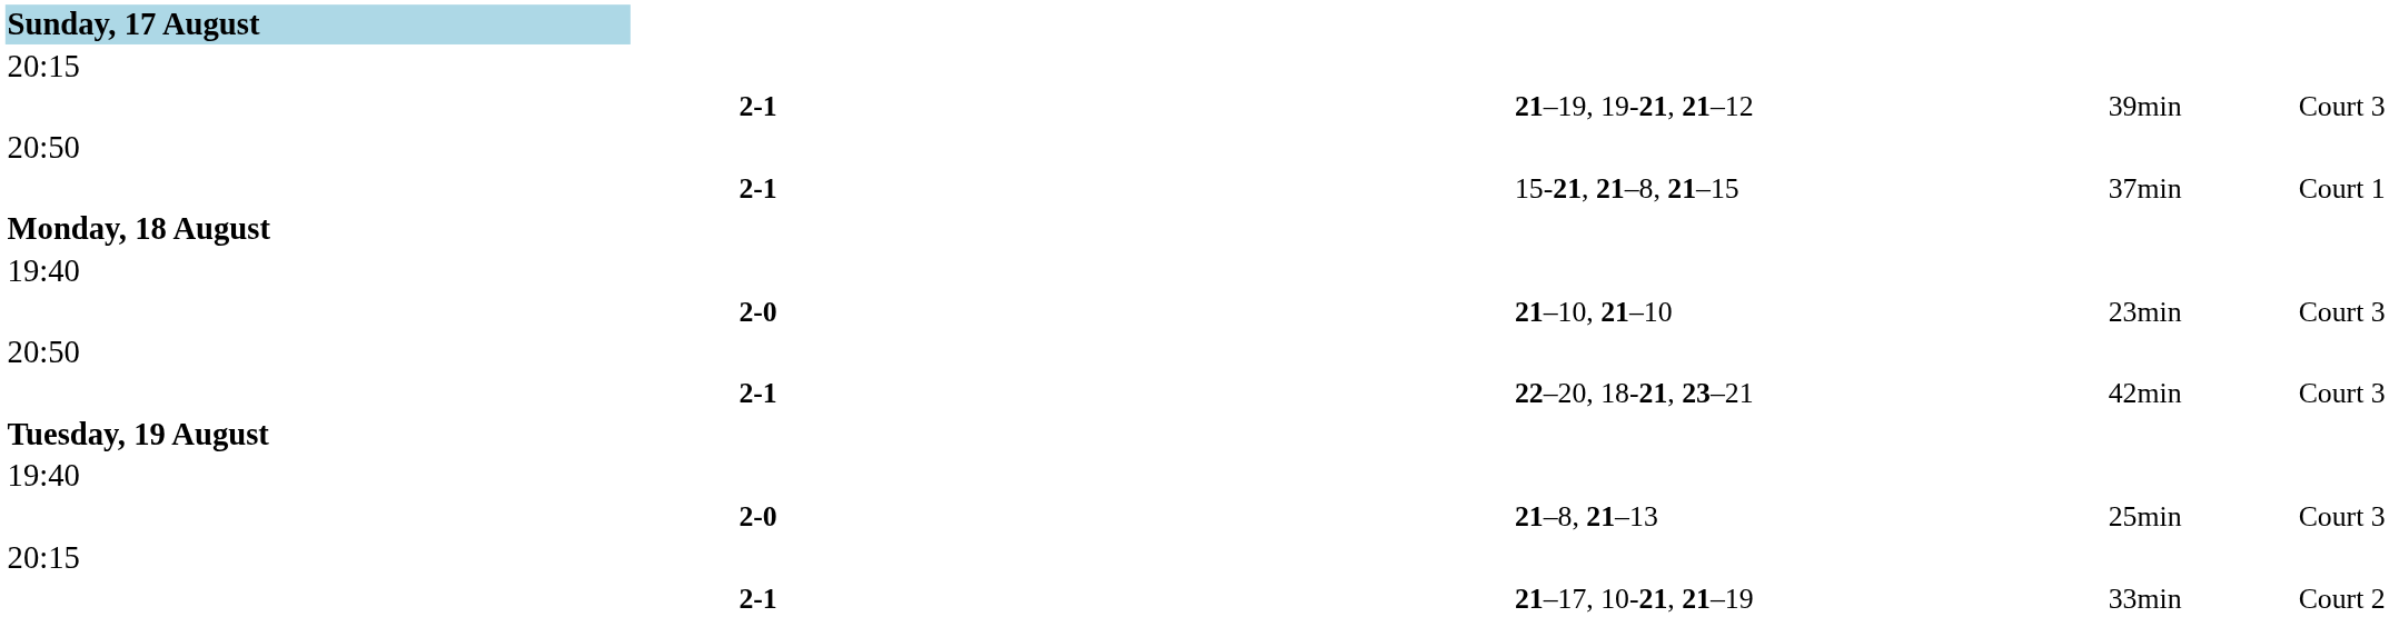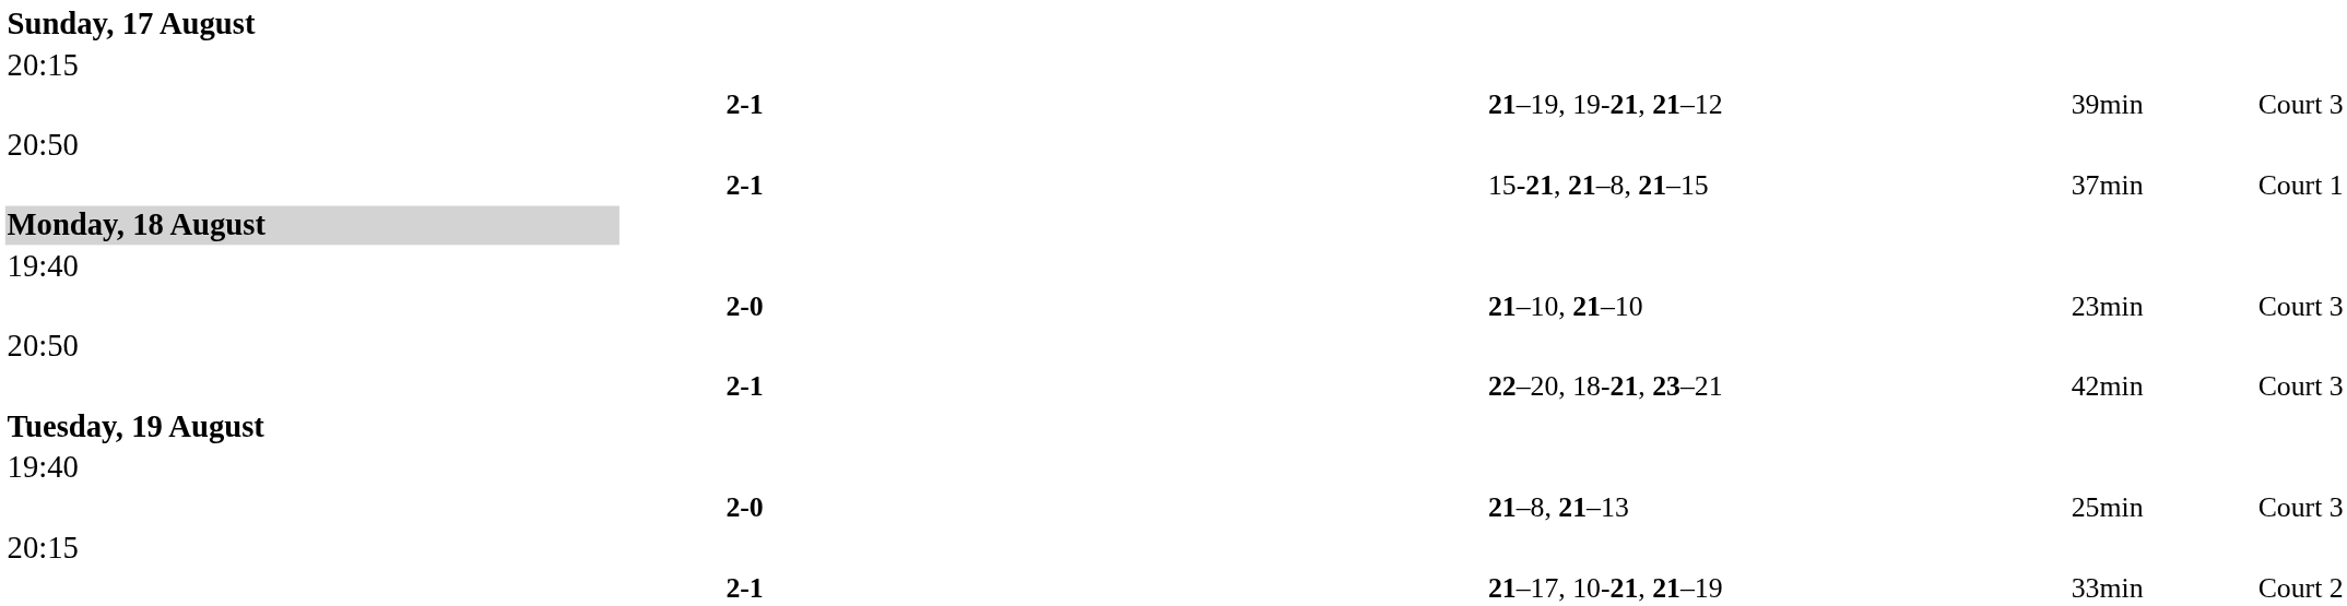Sunday, 17 August | column 1: lightblue background -> no background
Monday, 18 August | column 1: no background -> lightgrey background
